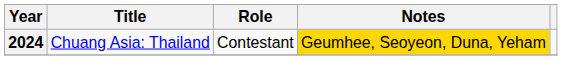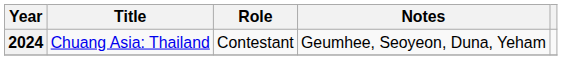2024 | Notes: gold background -> no background
